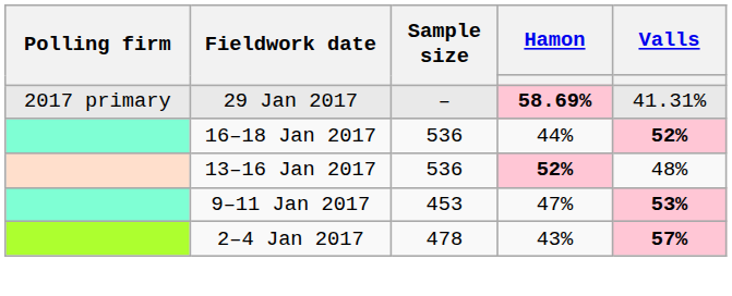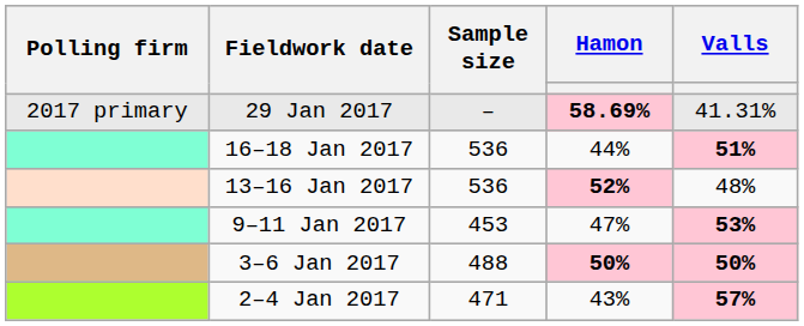16–18 Jan 2017 | Valls: 52% -> 51%
+ row: 3–6 Jan 2017 | 488 | 50% | 50%
2–4 Jan 2017 | Sample size: 478 -> 471
